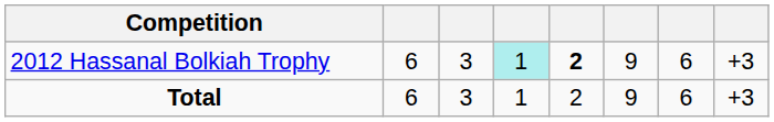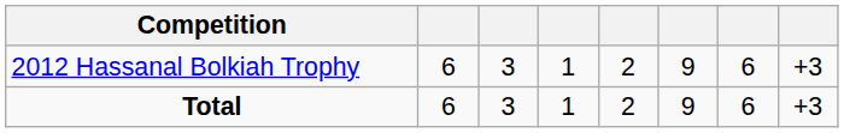2012 Hassanal Bolkiah Trophy | column 4: paleturquoise background -> no background
2012 Hassanal Bolkiah Trophy | column 5: bold -> normal
